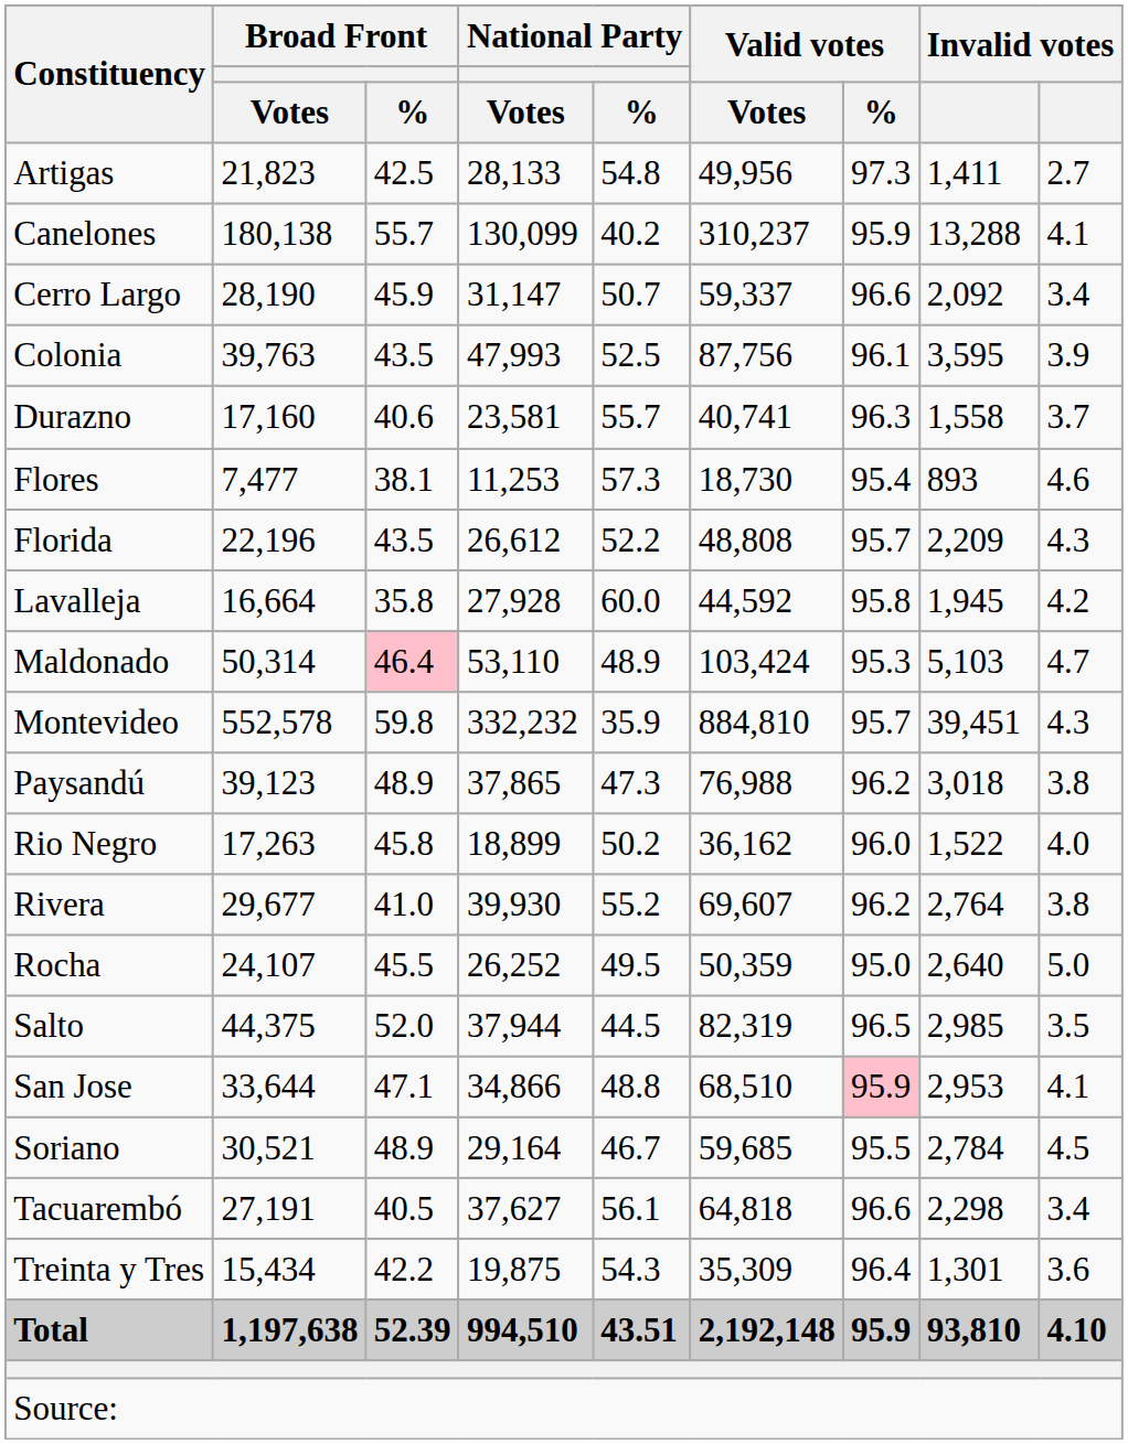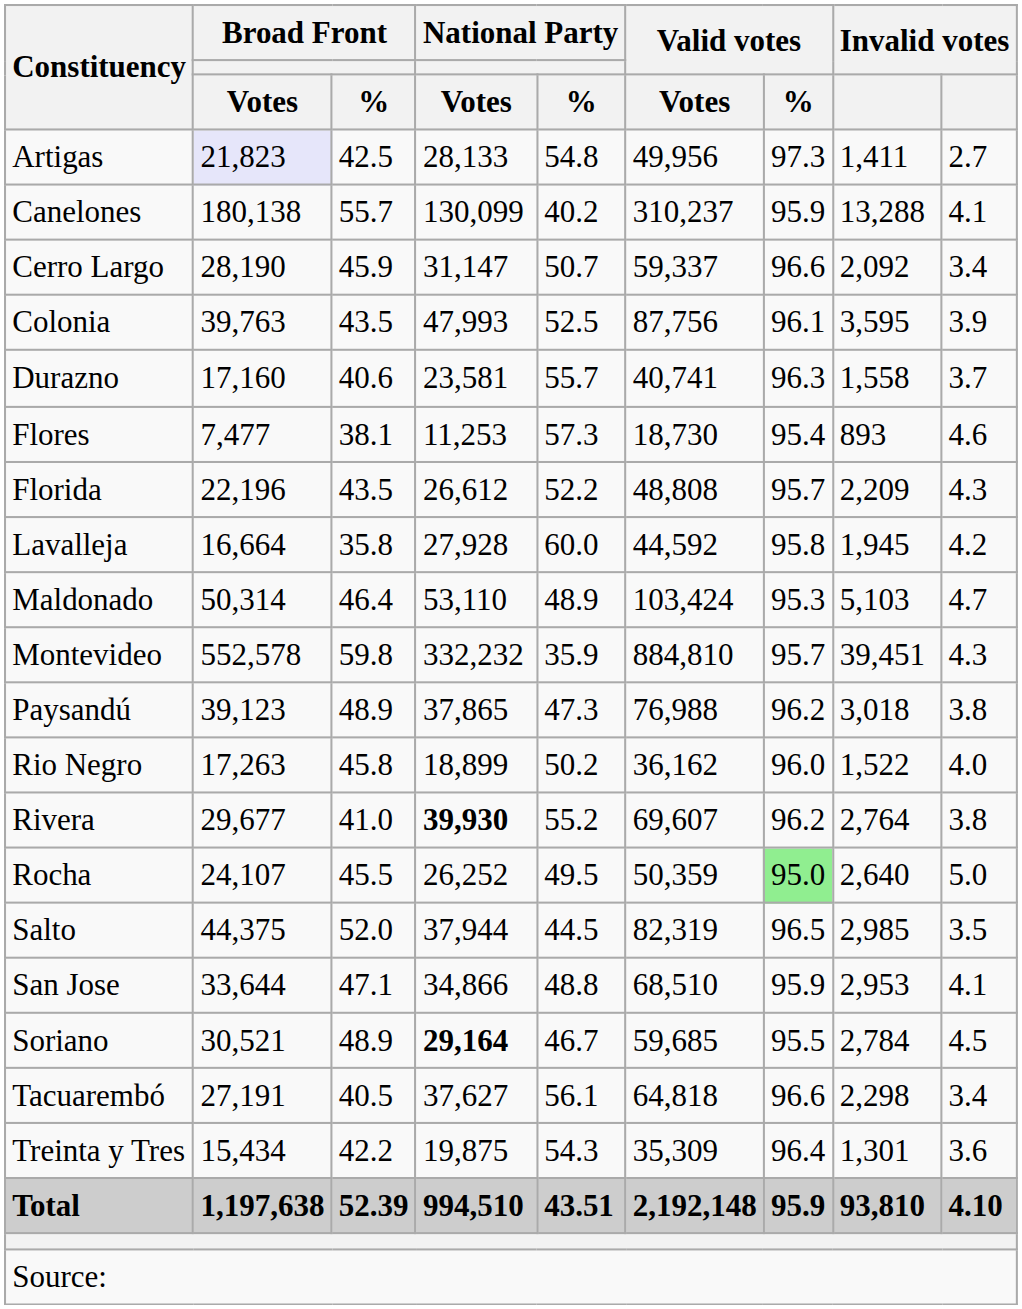Artigas | Broad Front / Votes: no background -> lavender background
Maldonado | Broad Front / %: pink background -> no background
Rivera | National Party / Votes: normal -> bold
Rocha | Valid votes / %: no background -> lightgreen background
San Jose | Valid votes / %: pink background -> no background
Soriano | National Party / Votes: normal -> bold
